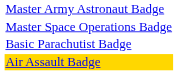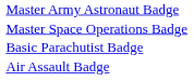row 4 | column 1: gold background -> no background
